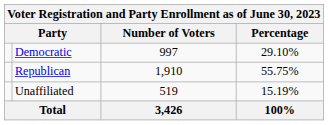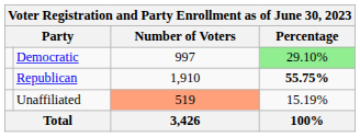Democratic | Percentage: no background -> lightgreen background
Republican | Percentage: normal -> bold
Unaffiliated | Number of Voters: no background -> lightsalmon background
